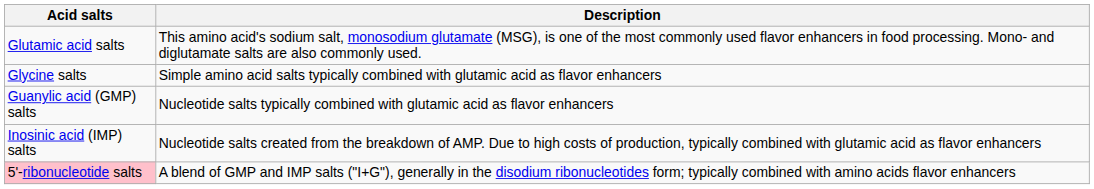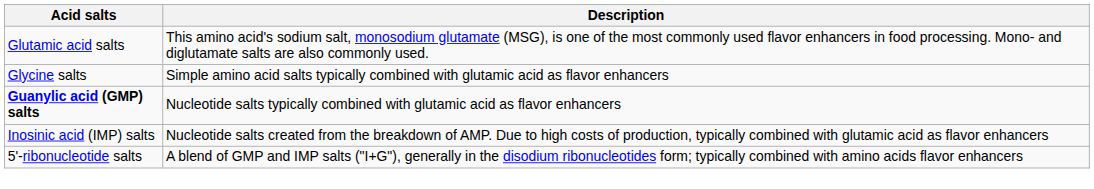Guanylic acid (GMP) salts | Acid salts: normal -> bold
5'-ribonucleotide salts | Acid salts: pink background -> no background
